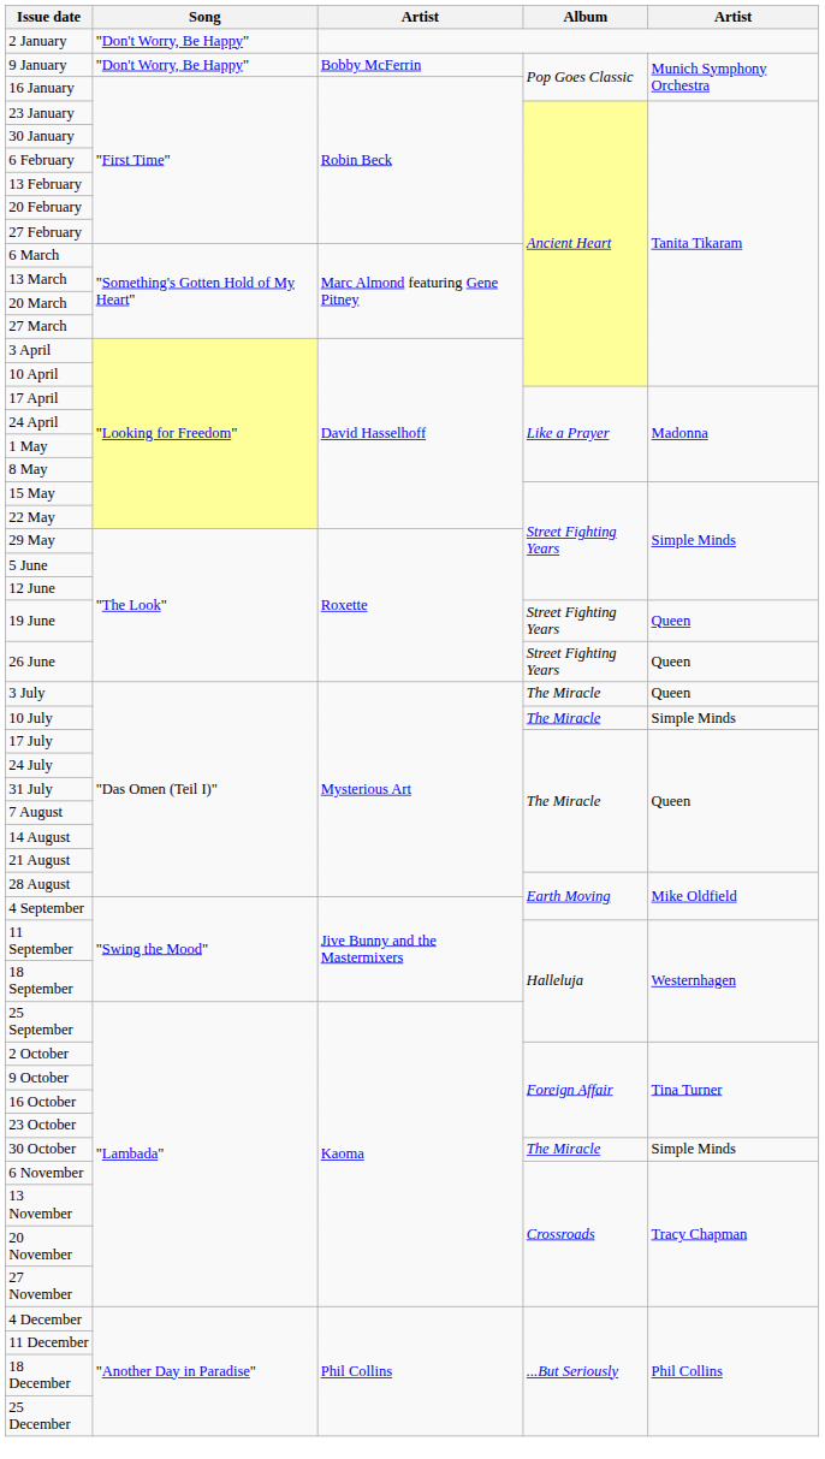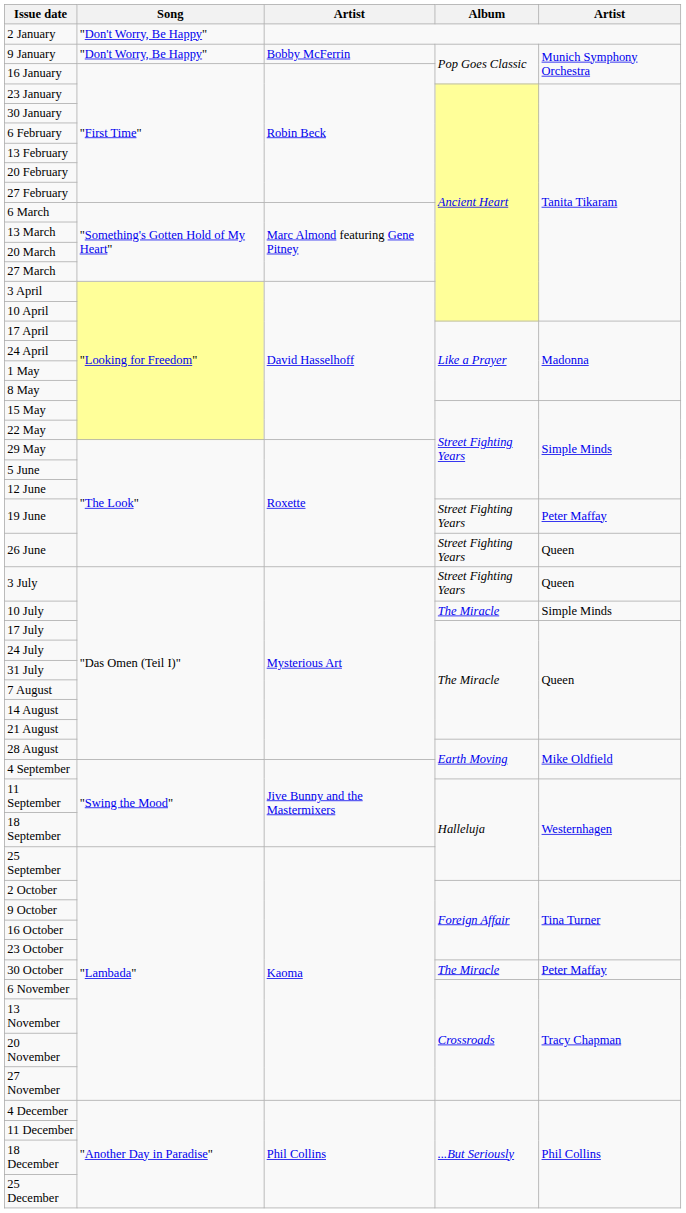19 June | column 5: Queen -> Peter Maffay
3 July | Album: The Miracle -> Street Fighting Years
30 October | column 5: Simple Minds -> Peter Maffay
